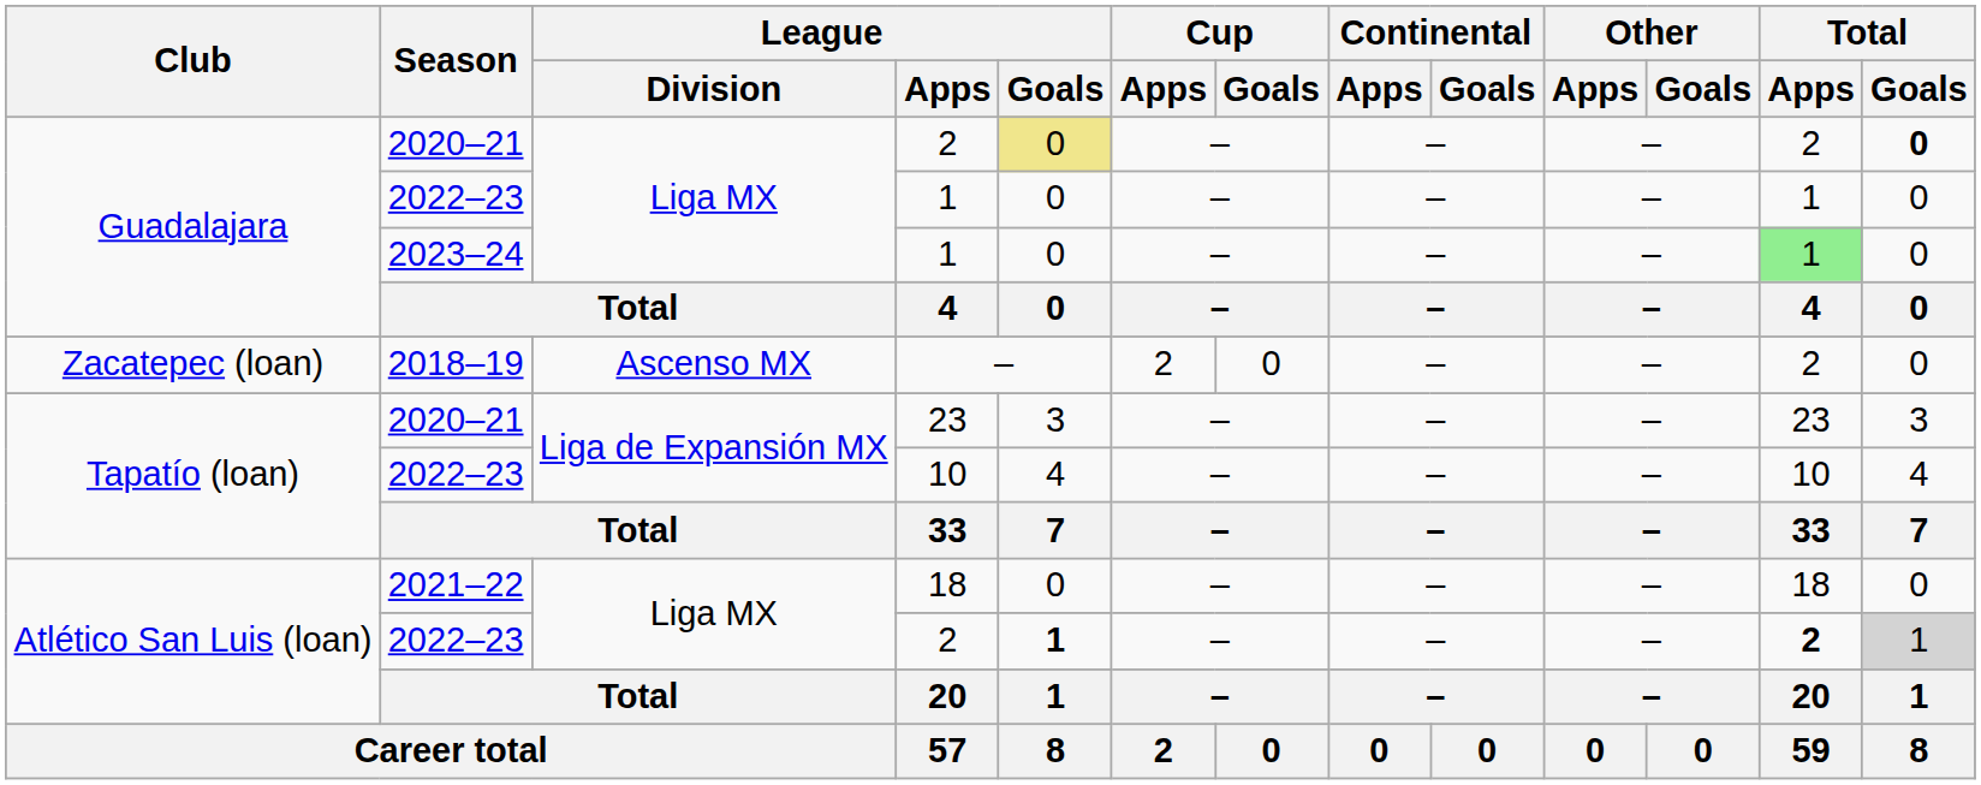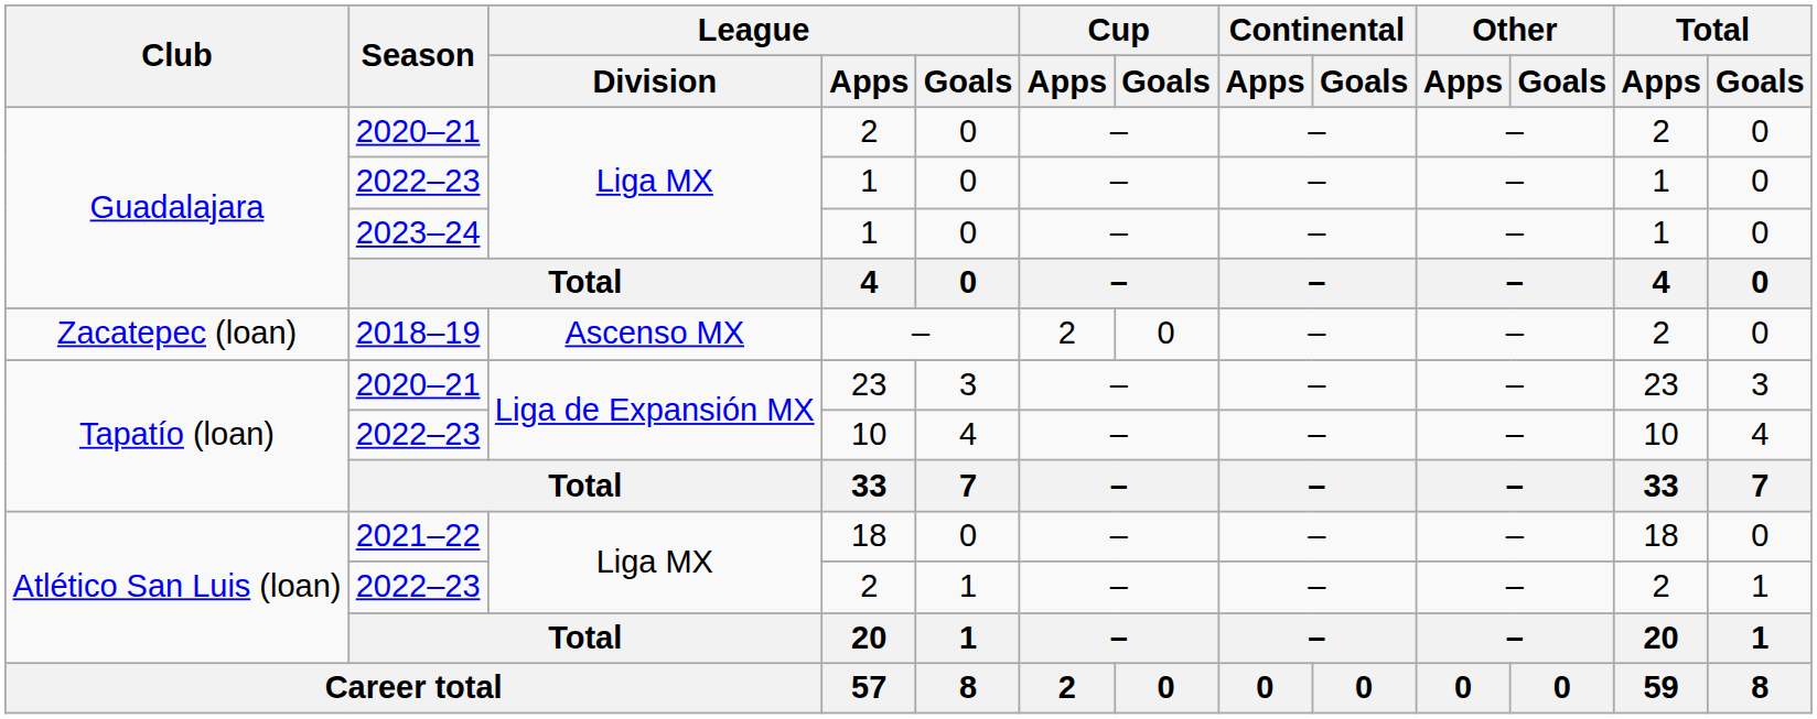2020–21 / 2 | League / Goals: khaki background -> no background
2020–21 / 2 | Total / Goals: bold -> normal
2023–24 / 1 | Total / Apps: lightgreen background -> no background
2022–23 / 2 | League / Goals: bold -> normal
2022–23 / 2 | Total / Apps: bold -> normal
2022–23 / 2 | Total / Goals: lightgrey background -> no background
